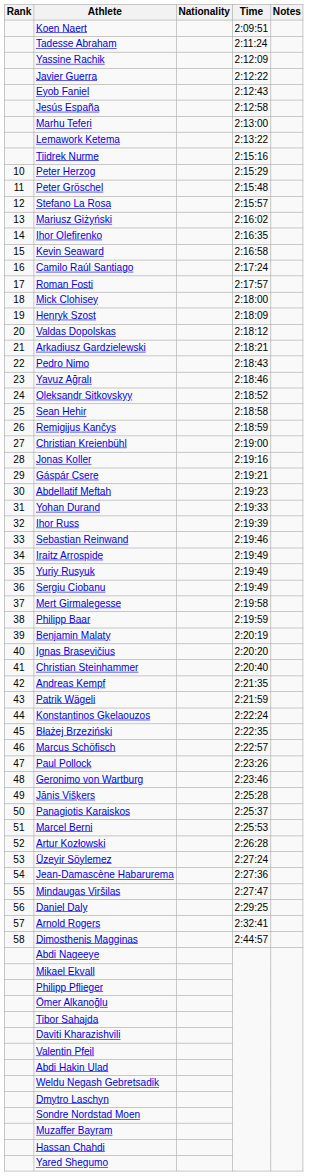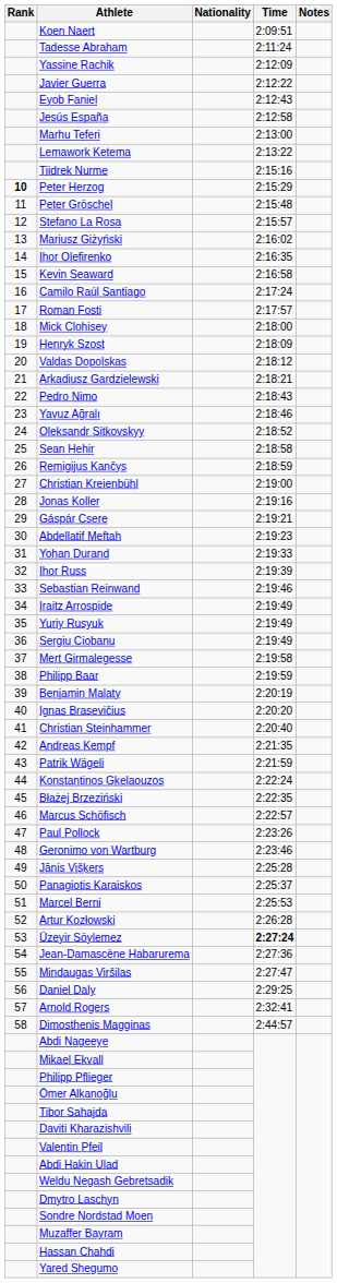Peter Herzog | Rank: normal -> bold
Üzeyir Söylemez | Time: normal -> bold
